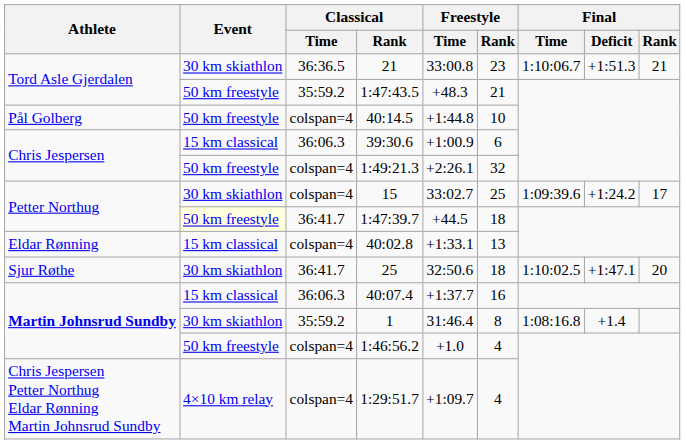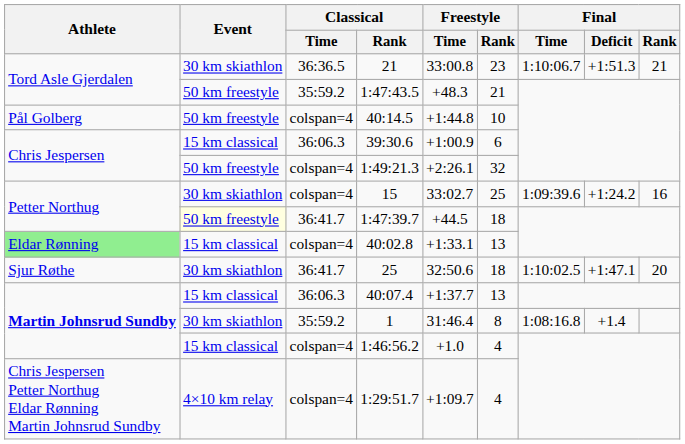15 | Final / Rank: 17 -> 16
40:02.8 | Athlete: no background -> lightgreen background
40:07.4 | Freestyle / Rank: 16 -> 13
1:46:56.2 | Event: 50 km freestyle -> 15 km classical
